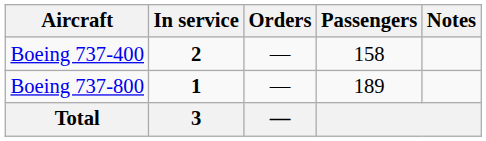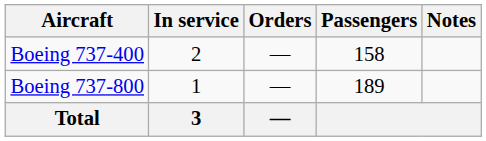Boeing 737-400 | In service: bold -> normal
Boeing 737-800 | In service: bold -> normal
